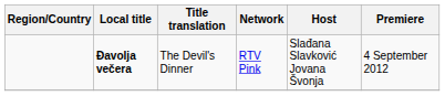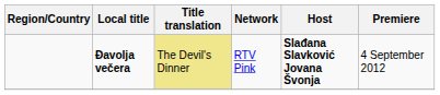Đavolja večera | Title translation: no background -> khaki background
Đavolja večera | Host: normal -> bold
